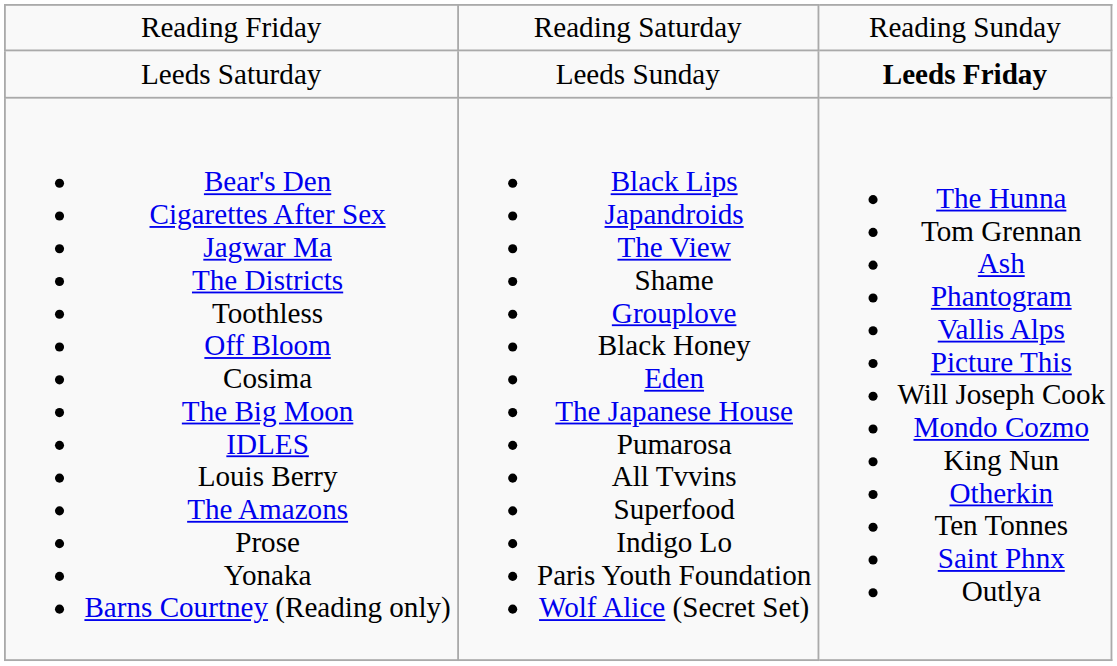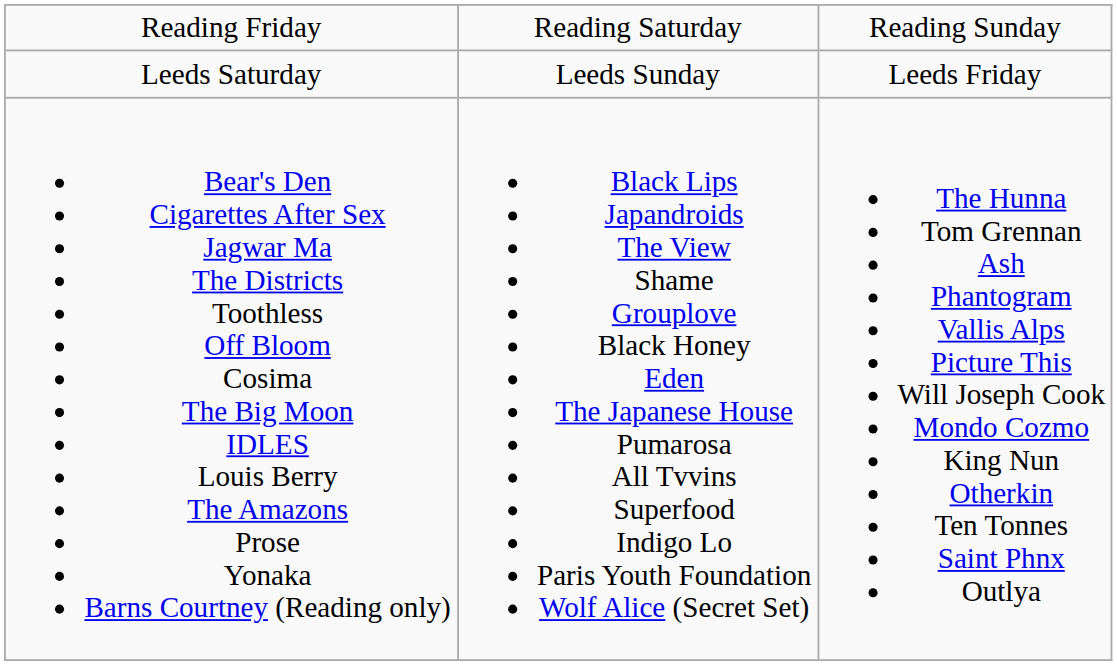Leeds Saturday | column 3: bold -> normal
